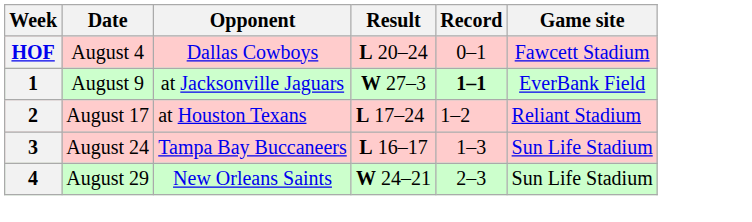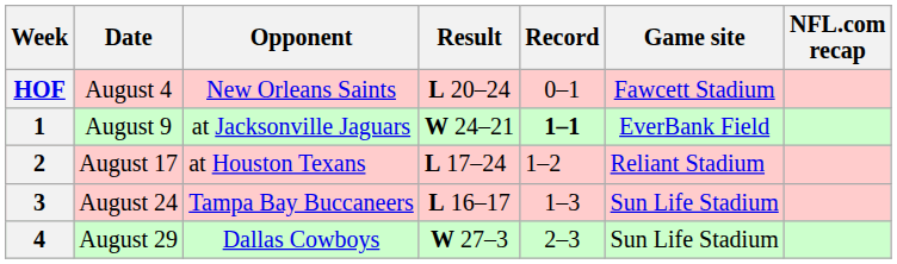+ column: NFL.com recap
HOF | Opponent: Dallas Cowboys -> New Orleans Saints
1 | Result: W 27–3 -> W 24–21
4 | Opponent: New Orleans Saints -> Dallas Cowboys
4 | Result: W 24–21 -> W 27–3
